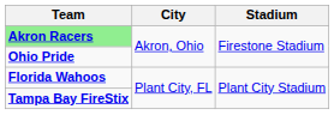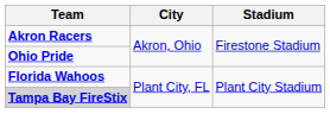Akron Racers | Team: lightgreen background -> no background
Tampa Bay FireStix | Team: no background -> lightgrey background
